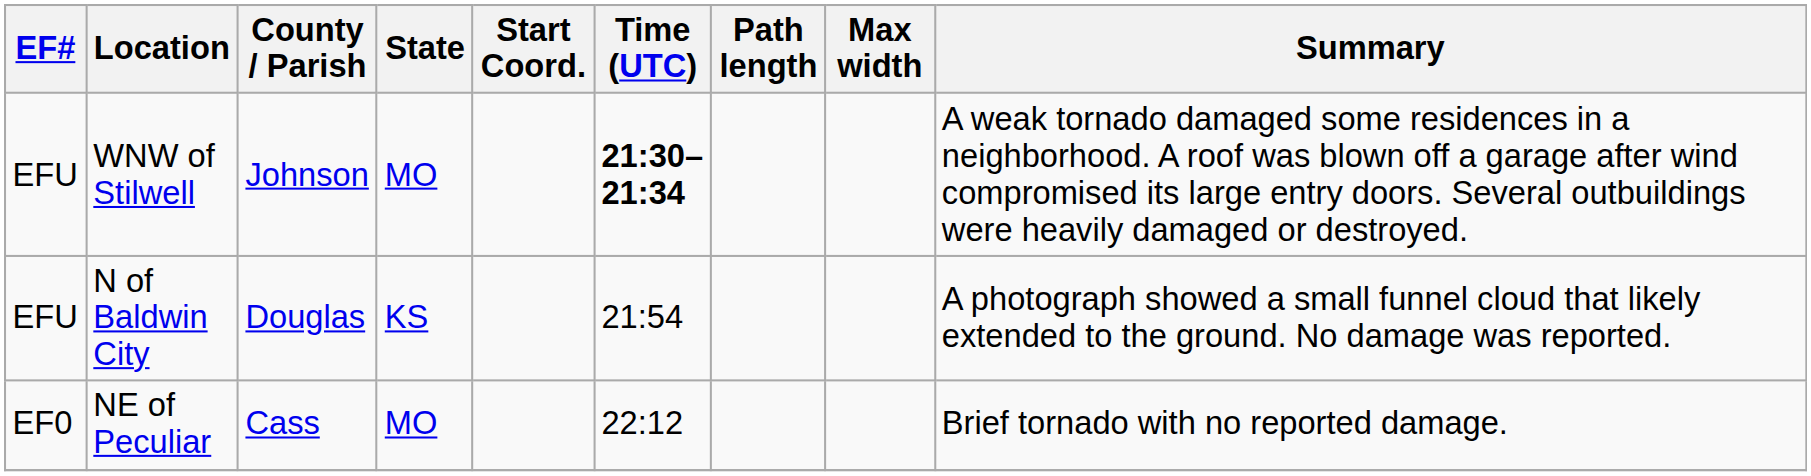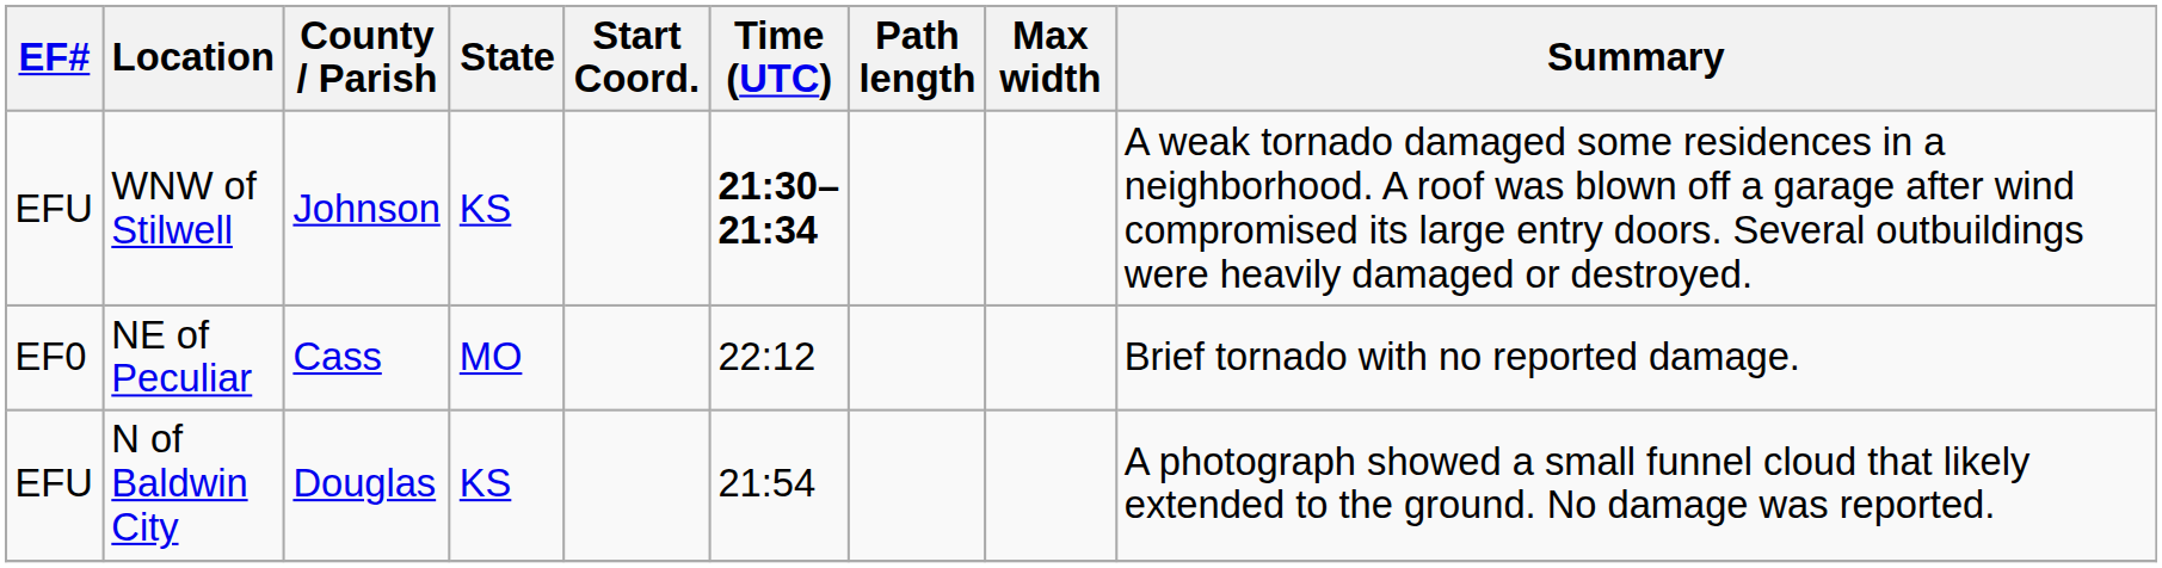WNW of Stilwell | State: MO -> KS
rows swapped: N of Baldwin City <-> NE of Peculiar
